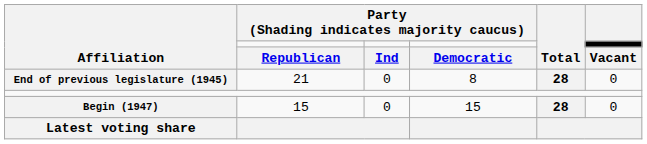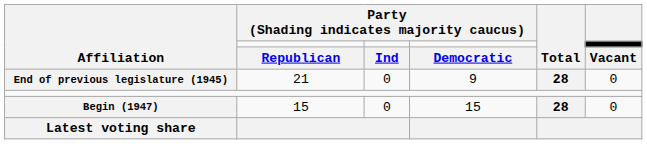End of previous legislature (1945) | column 4: 8 -> 9
